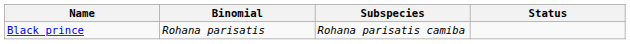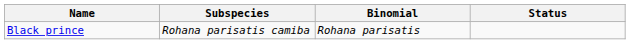columns swapped: Binomial <-> Subspecies
